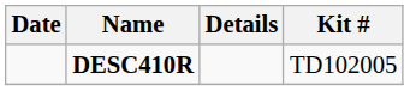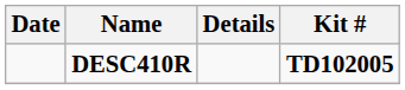DESC410R | Kit #: normal -> bold
